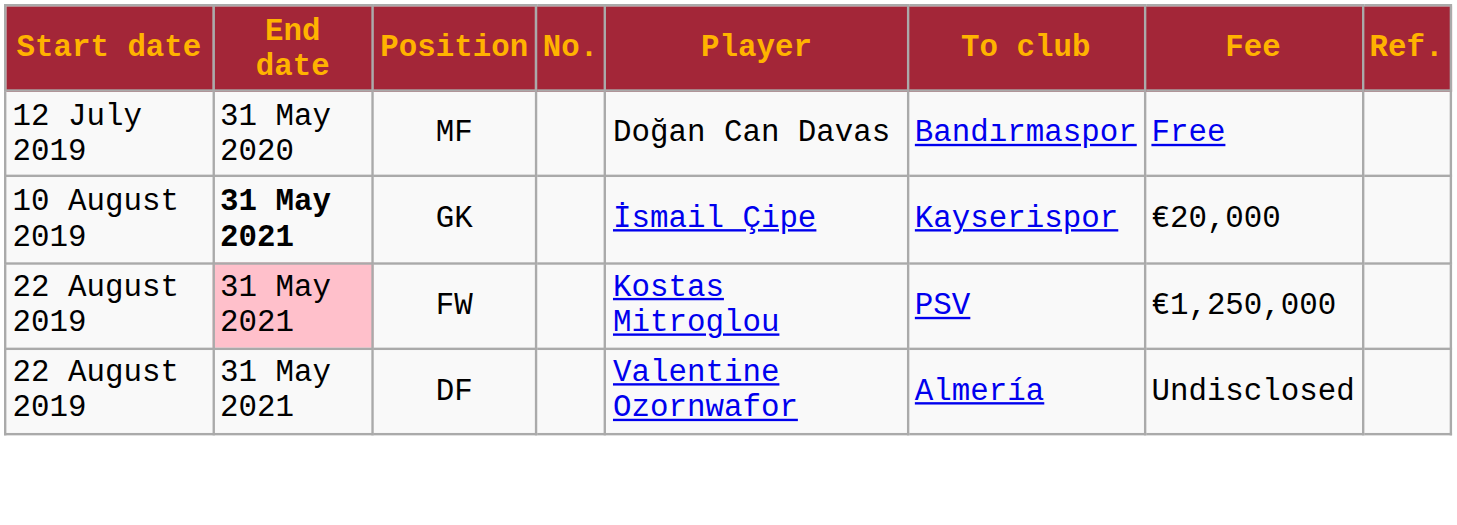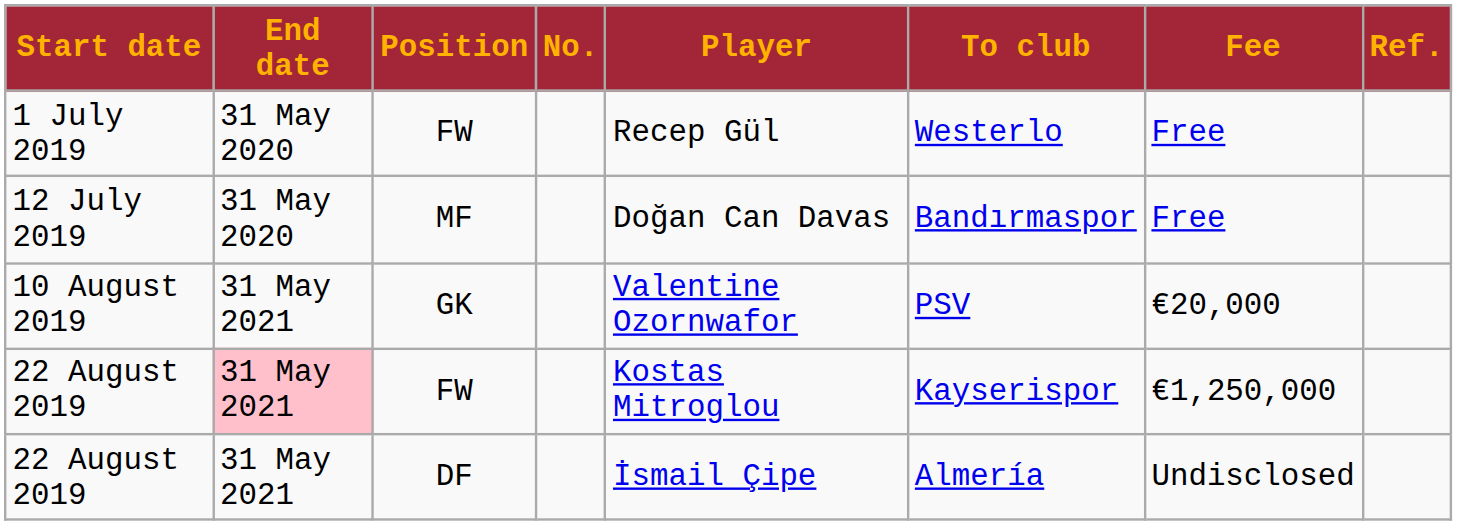+ row: 1 July 2019 | 31 May 2020 | FW | Recep Gül | Westerlo | Free
10 August 2019 | End date: bold -> normal
10 August 2019 | Player: İsmail Çipe -> Valentine Ozornwafor
10 August 2019 | To club: Kayserispor -> PSV
22 August 2019 / FW | To club: PSV -> Kayserispor
22 August 2019 / DF | Player: Valentine Ozornwafor -> İsmail Çipe
